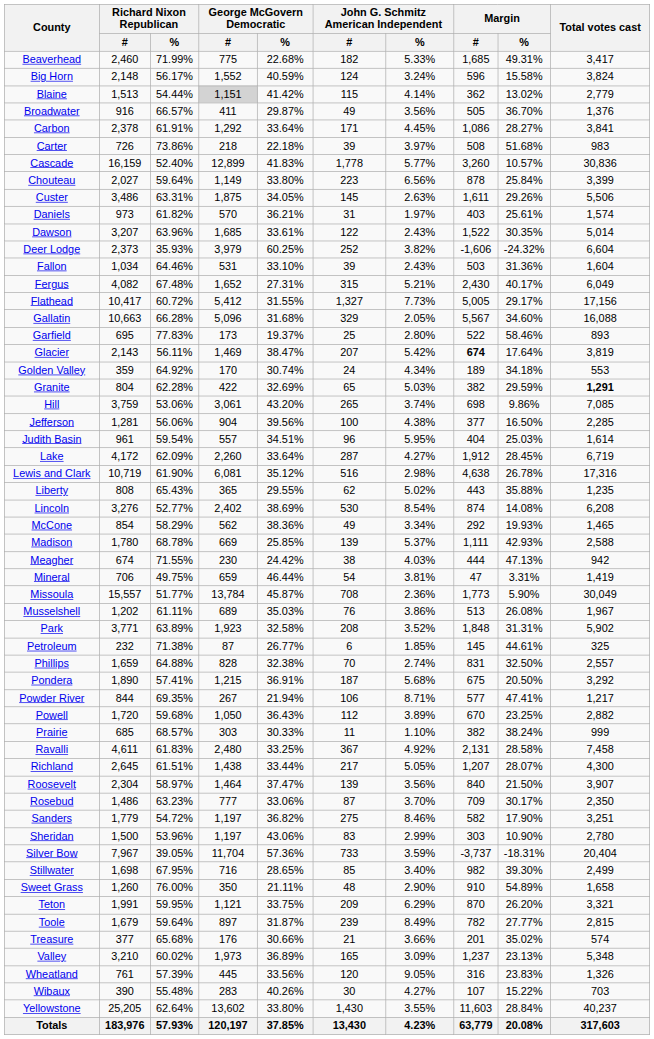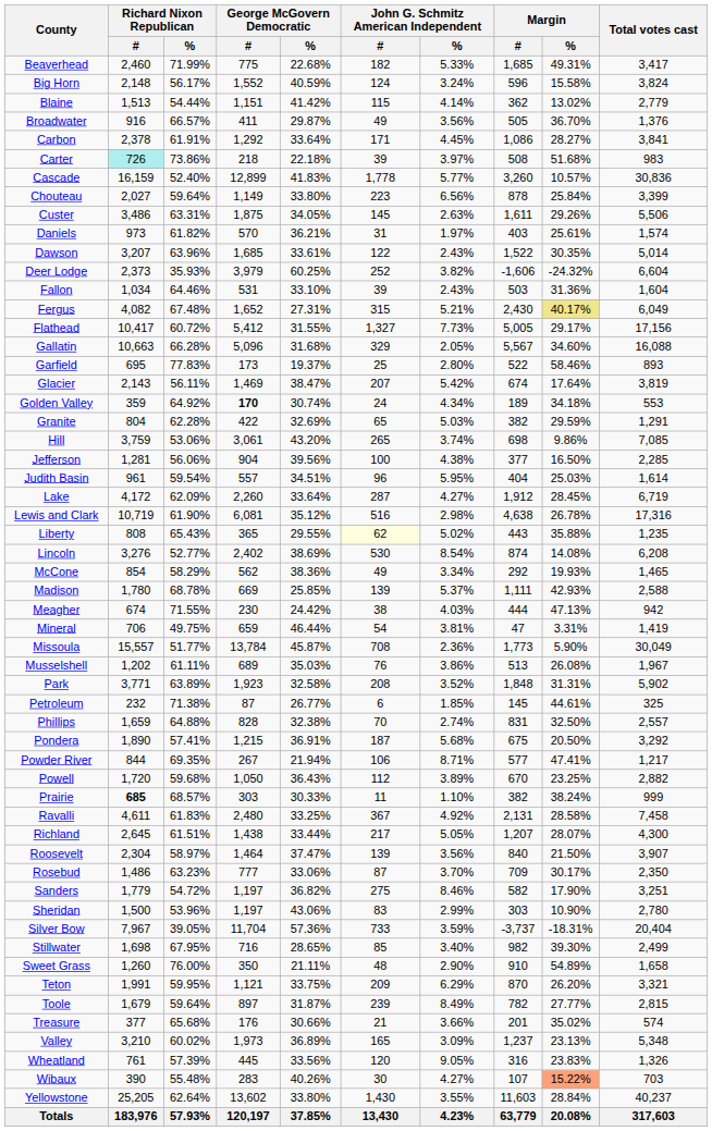Blaine | George McGovern Democratic / #: lightgrey background -> no background
Carter | Richard Nixon Republican / #: no background -> paleturquoise background
Fergus | Margin / %: no background -> khaki background
Glacier | Margin / #: bold -> normal
Golden Valley | George McGovern Democratic / #: normal -> bold
Granite | Total votes cast: bold -> normal
Liberty | John G. Schmitz American Independent / #: no background -> lightyellow background
Prairie | Richard Nixon Republican / #: normal -> bold
Wibaux | Margin / %: no background -> lightsalmon background
